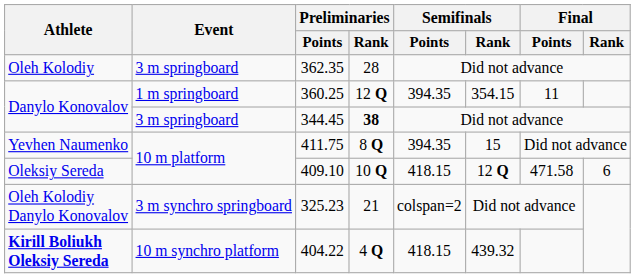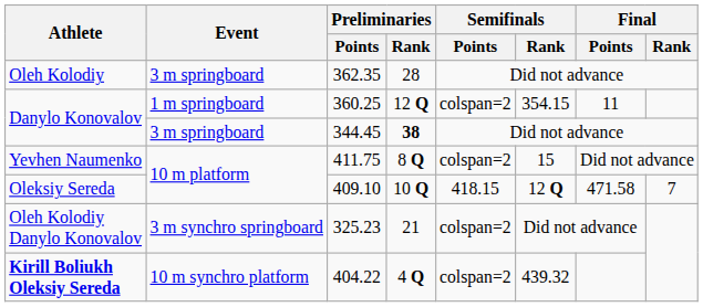360.25 | Semifinals / Points: 394.35 -> colspan=2
411.75 | Semifinals / Points: 394.35 -> colspan=2
409.10 | Final / Rank: 6 -> 7
404.22 | Semifinals / Points: 418.15 -> colspan=2
